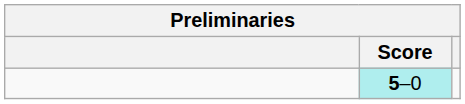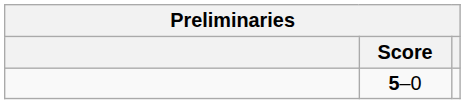row 3 | Score: paleturquoise background -> no background
